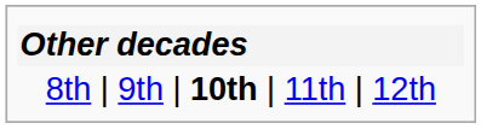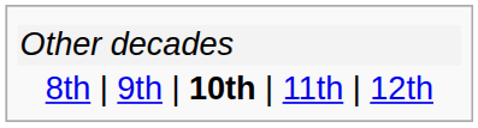row 1 | column 1: bold -> normal
